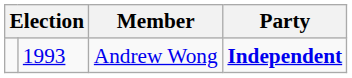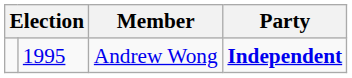Andrew Wong | column 2: 1993 -> 1995
